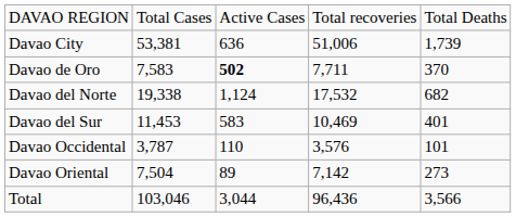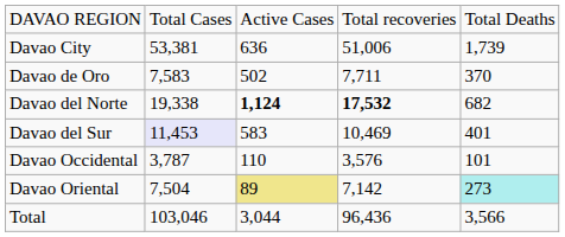Davao de Oro | column 3: bold -> normal
Davao del Norte | column 3: normal -> bold
Davao del Norte | column 4: normal -> bold
Davao del Sur | column 2: no background -> lavender background
Davao Oriental | column 3: no background -> khaki background
Davao Oriental | column 5: no background -> paleturquoise background
